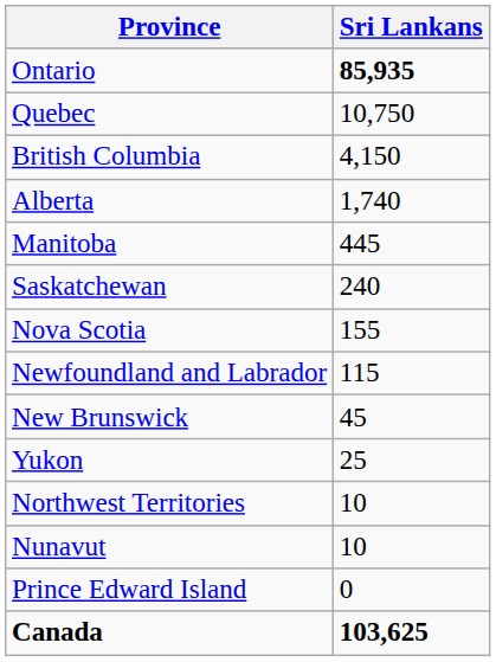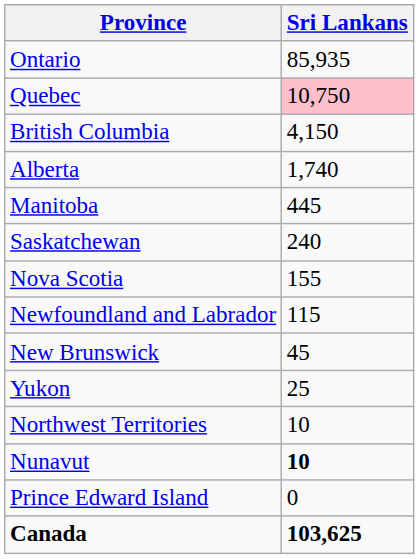Ontario | Sri Lankans: bold -> normal
Quebec | Sri Lankans: no background -> pink background
Nunavut | Sri Lankans: normal -> bold
